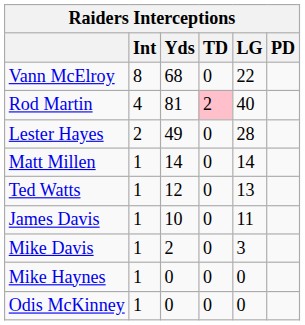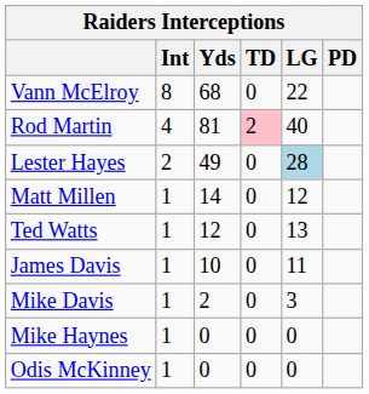Lester Hayes | LG: no background -> lightblue background
Matt Millen | LG: 14 -> 12
